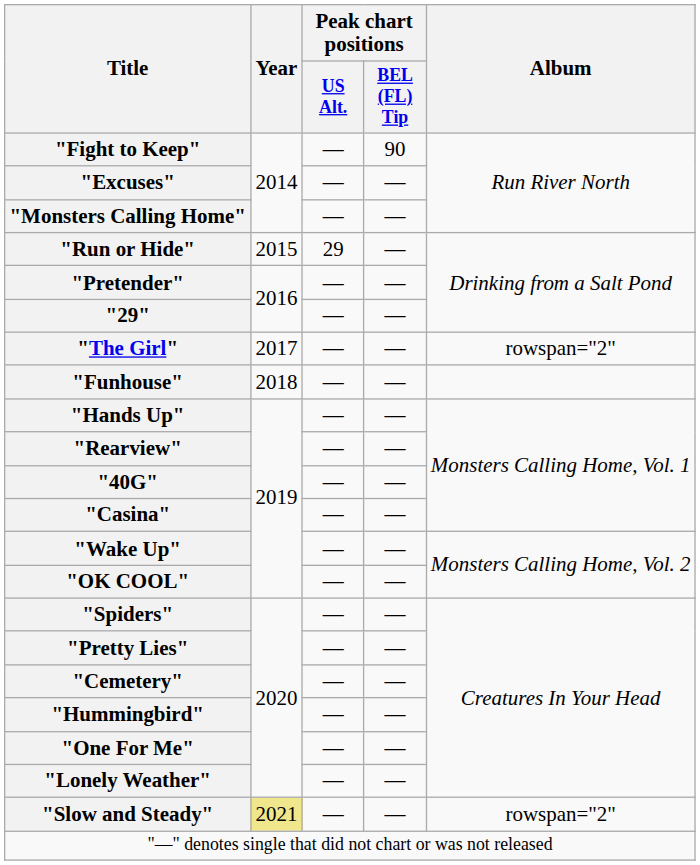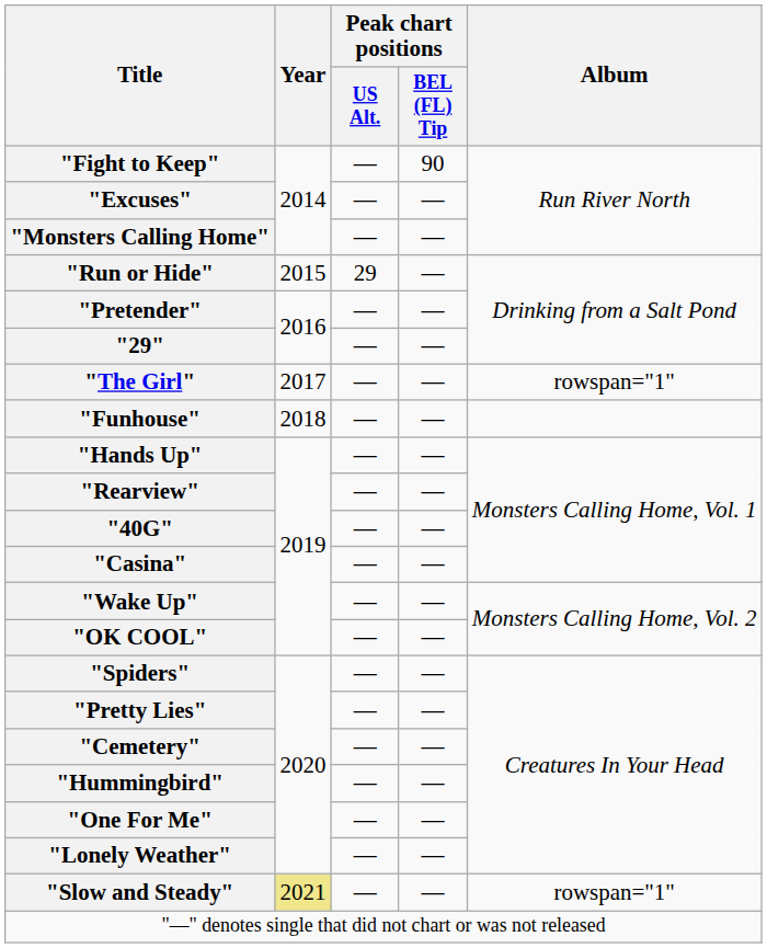"The Girl" | Album: rowspan="2" -> rowspan="1"
"Slow and Steady" | Album: rowspan="2" -> rowspan="1"
